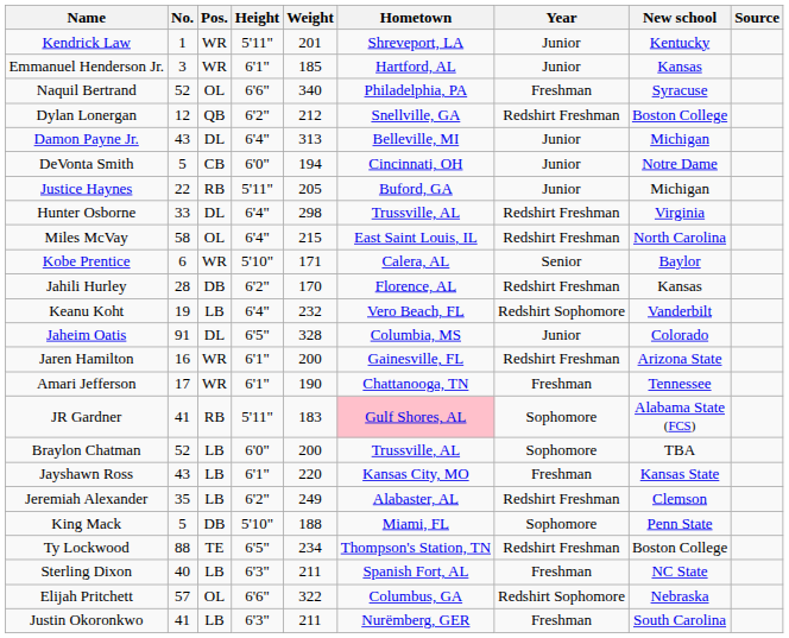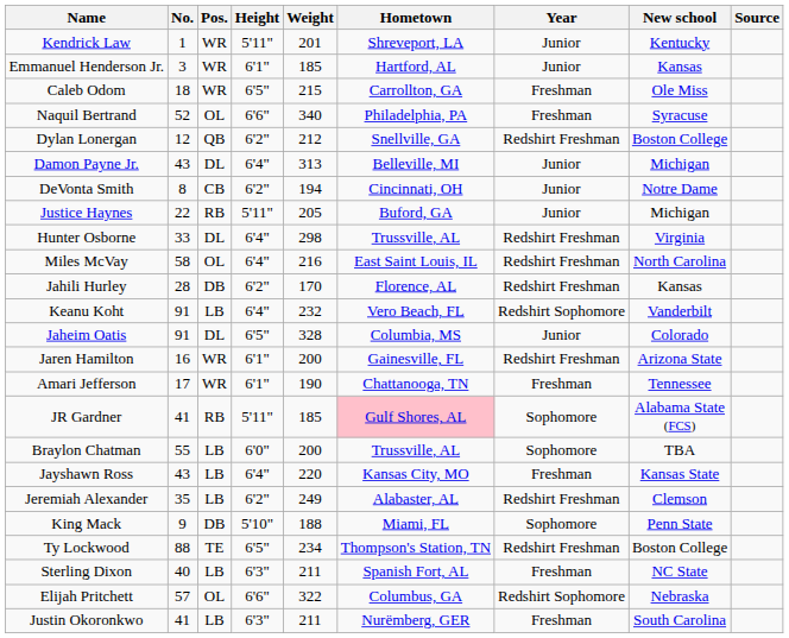+ row: Caleb Odom | 18 | WR | 6'5" | 215 | Carrollton, GA | Freshman | Ole Miss
DeVonta Smith | No.: 5 -> 8
DeVonta Smith | Height: 6'0" -> 6'2"
Miles McVay | Weight: 215 -> 216
- row: Kobe Prentice | 6 | WR | 5'10" | 171 | Calera, AL | Senior | Baylor
Keanu Koht | No.: 19 -> 91
JR Gardner | Weight: 183 -> 185
Braylon Chatman | No.: 52 -> 55
Jayshawn Ross | Height: 6'1" -> 6'4"
King Mack | No.: 5 -> 9
